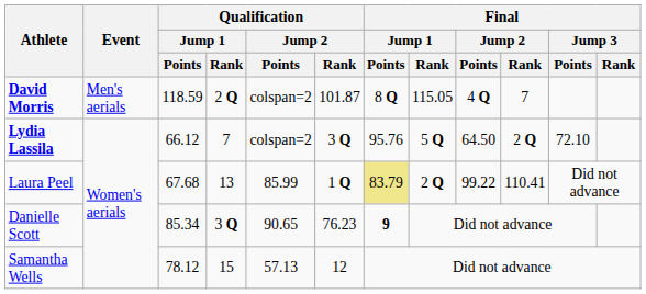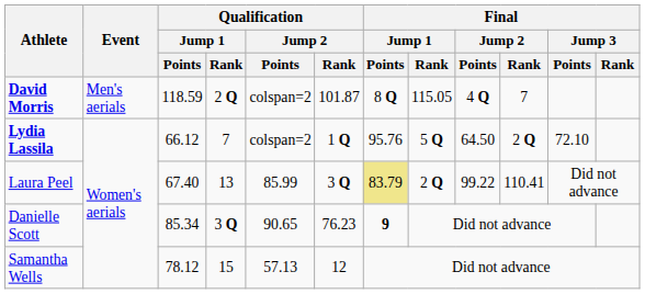Lydia Lassila | Qualification / Jump 2 / Rank: 3 Q -> 1 Q
Laura Peel | Qualification / Jump 1 / Points: 67.68 -> 67.40
Laura Peel | Qualification / Jump 2 / Rank: 1 Q -> 3 Q
